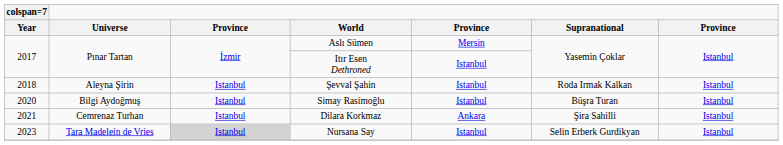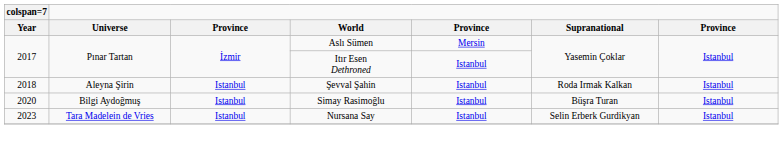- row: 2021 | Cemrenaz Turhan | Istanbul | Dilara Korkmaz | Ankara | Şira Sahilli | Istanbul
Nursana Say | column 3: lightgrey background -> no background
